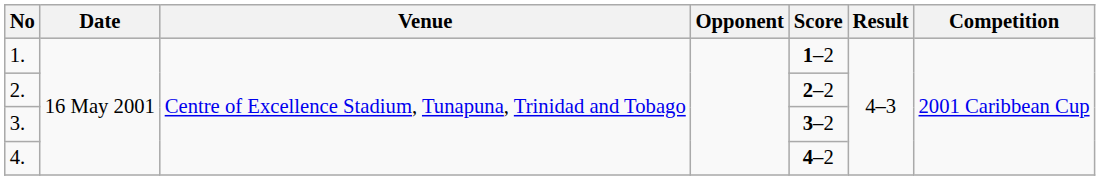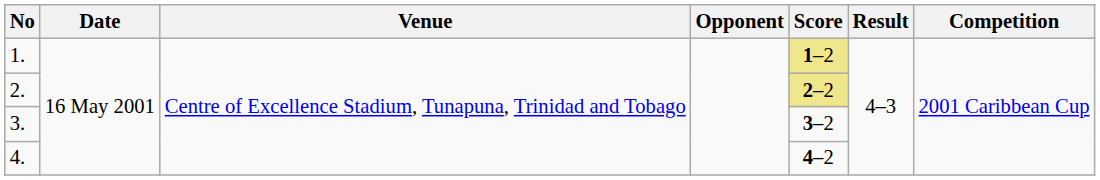1. | Score: no background -> khaki background
2. | Score: no background -> khaki background
